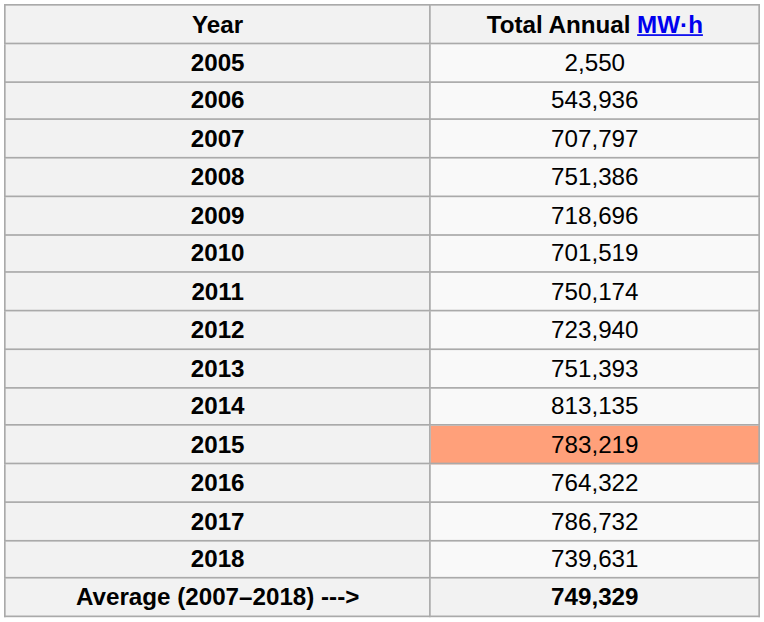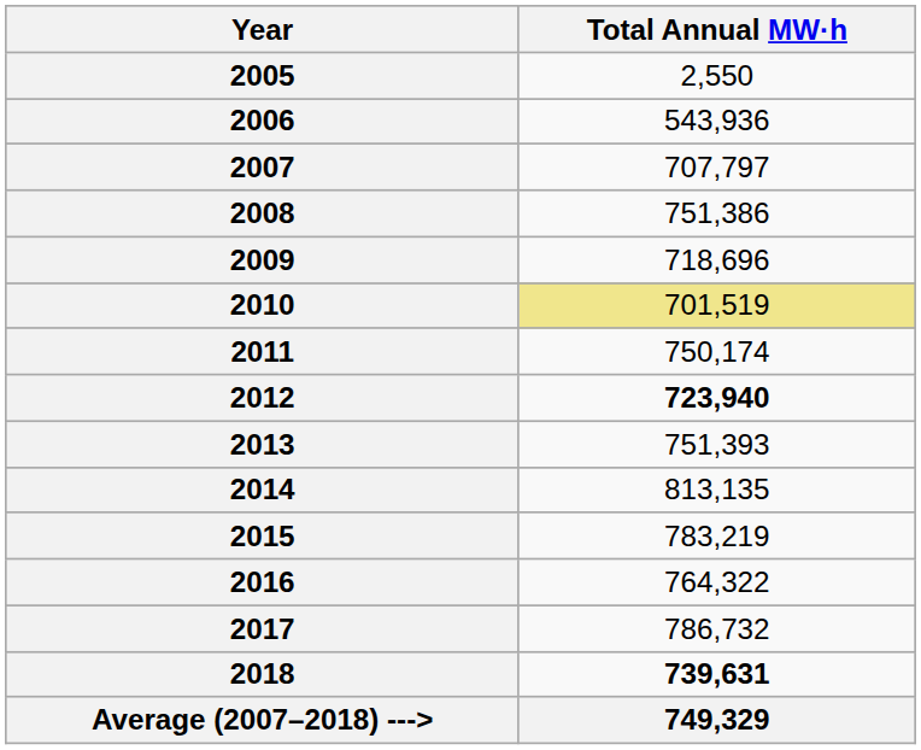2010 | Total Annual MW·h: no background -> khaki background
2012 | Total Annual MW·h: normal -> bold
2015 | Total Annual MW·h: lightsalmon background -> no background
2018 | Total Annual MW·h: normal -> bold
